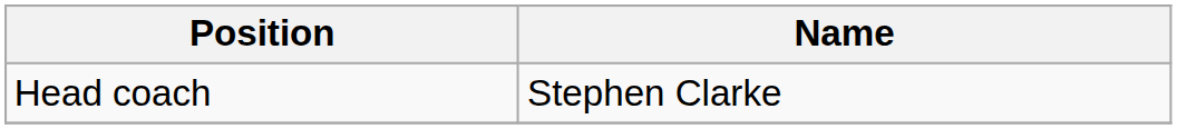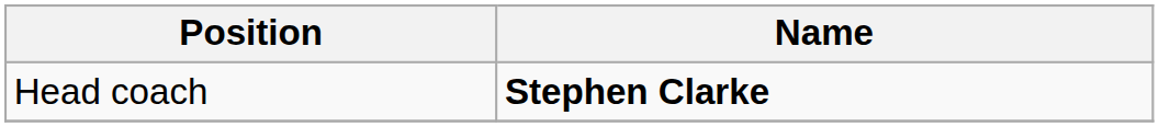Head coach | Name: normal -> bold
